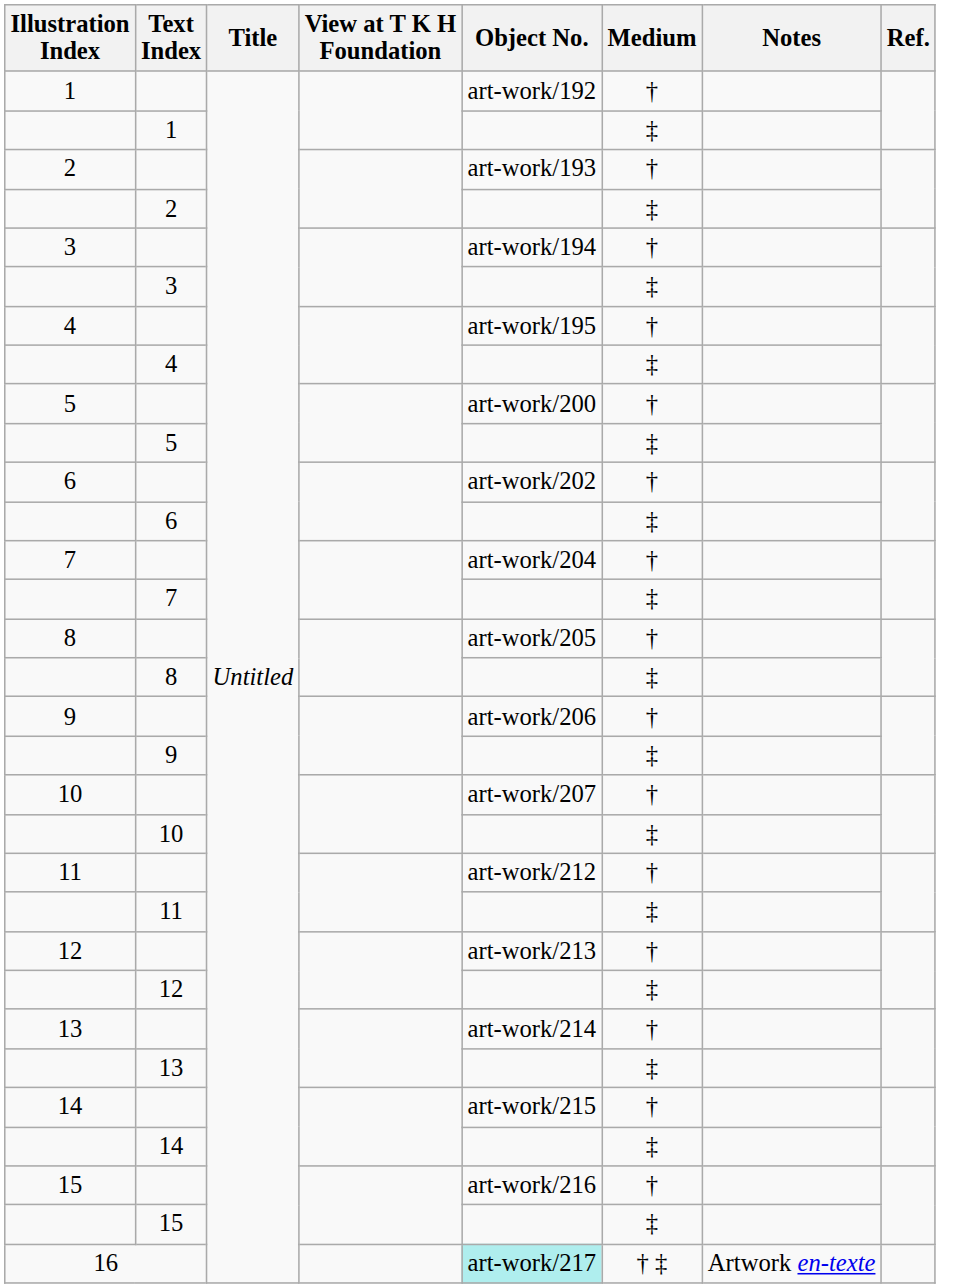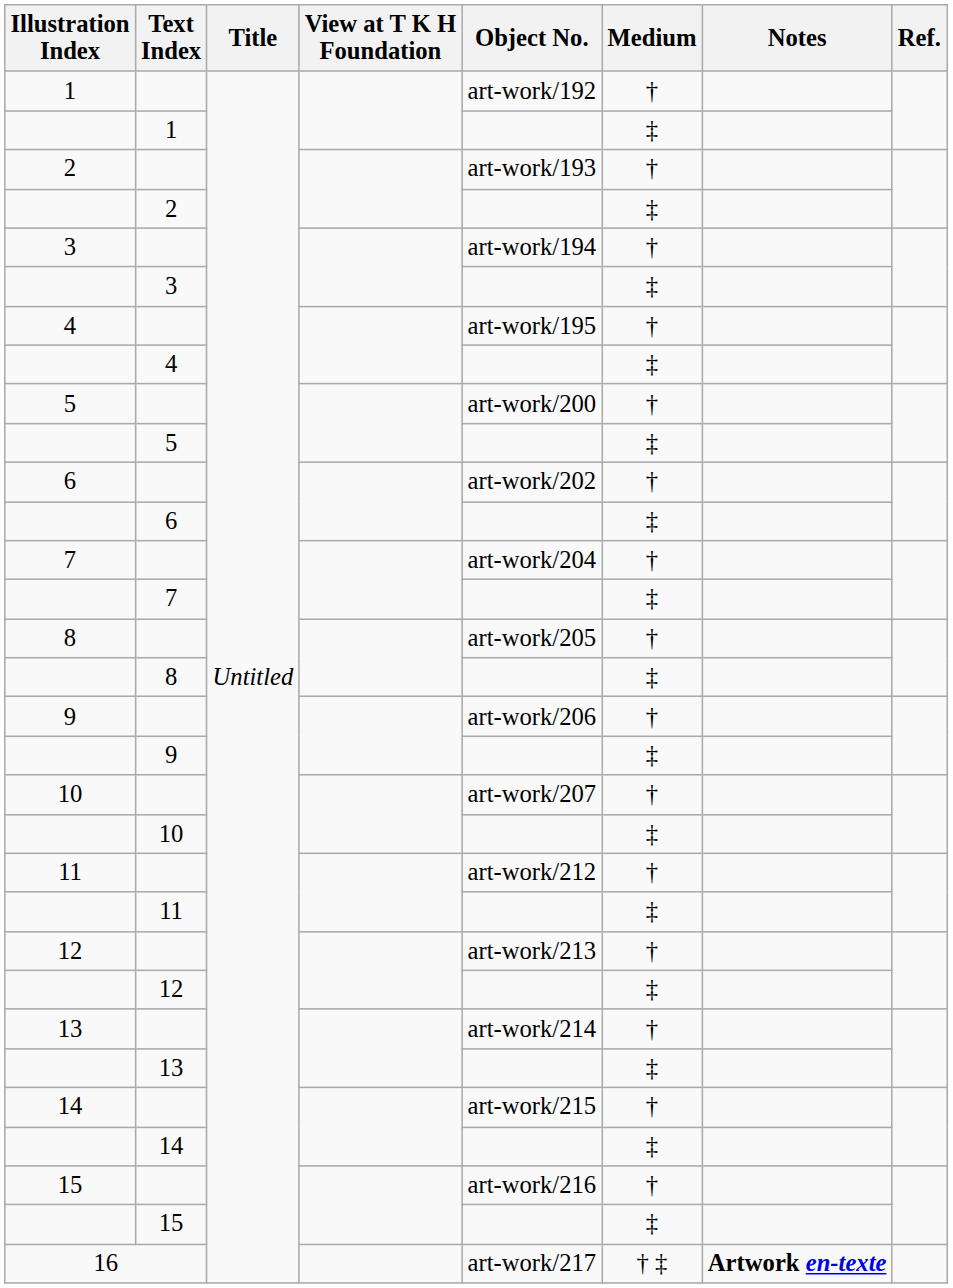16 | Object No.: paleturquoise background -> no background
16 | Notes: normal -> bold
